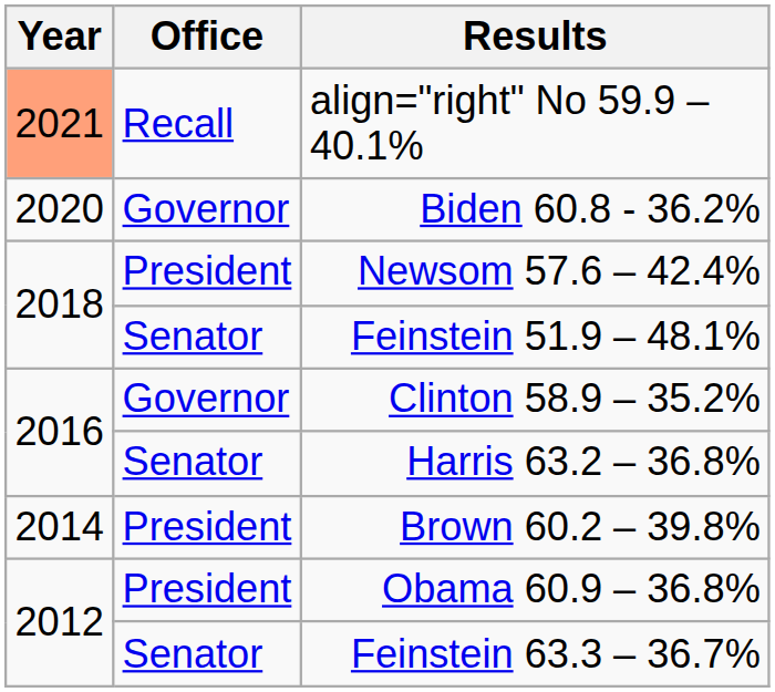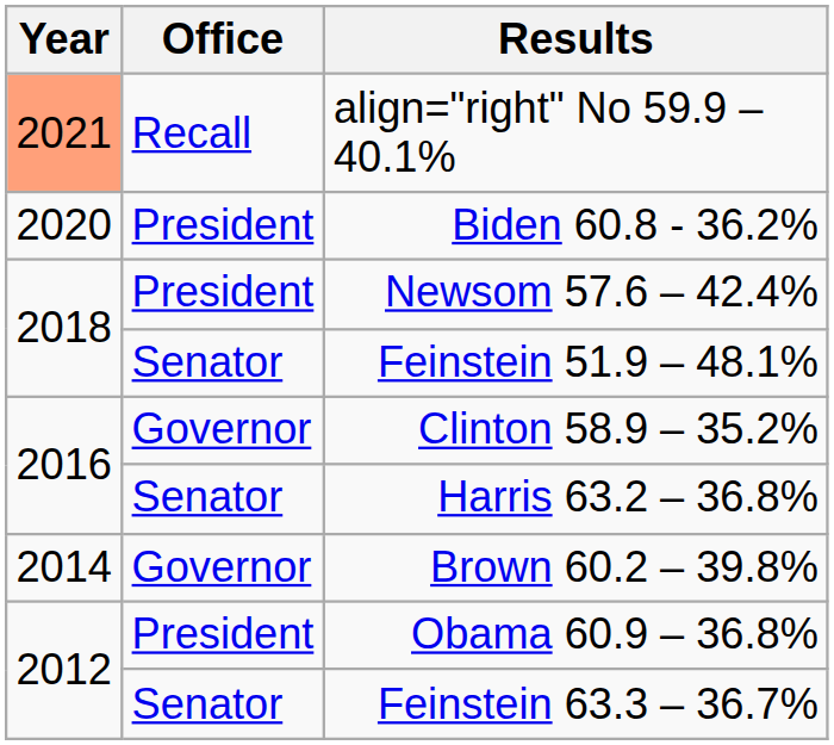Biden 60.8 - 36.2% | Office: Governor -> President
Brown 60.2 – 39.8% | Office: President -> Governor
